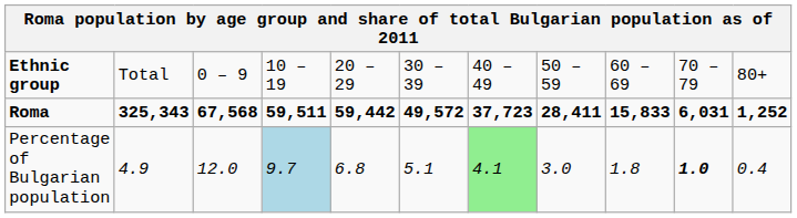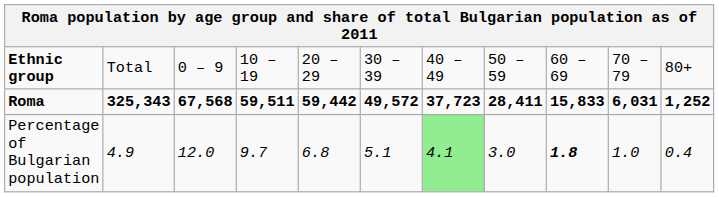Percentage of Bulgarian population | column 4: lightblue background -> no background
Percentage of Bulgarian population | column 9: normal -> bold
Percentage of Bulgarian population | column 10: bold -> normal
